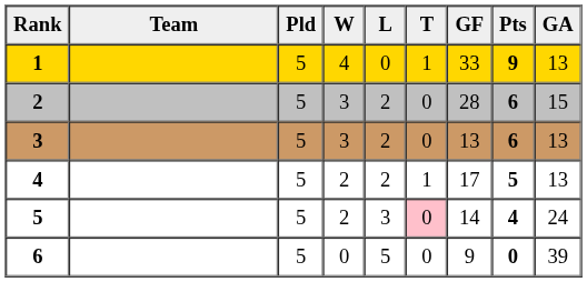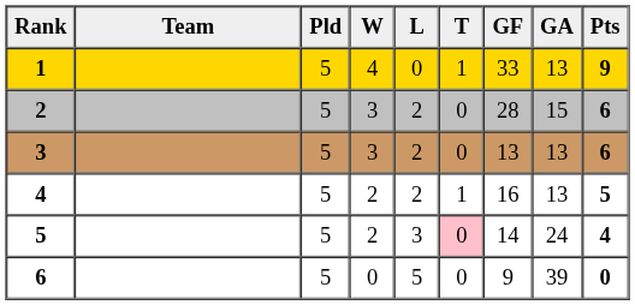columns swapped: GA <-> Pts
row 5 | GF: 17 -> 16
